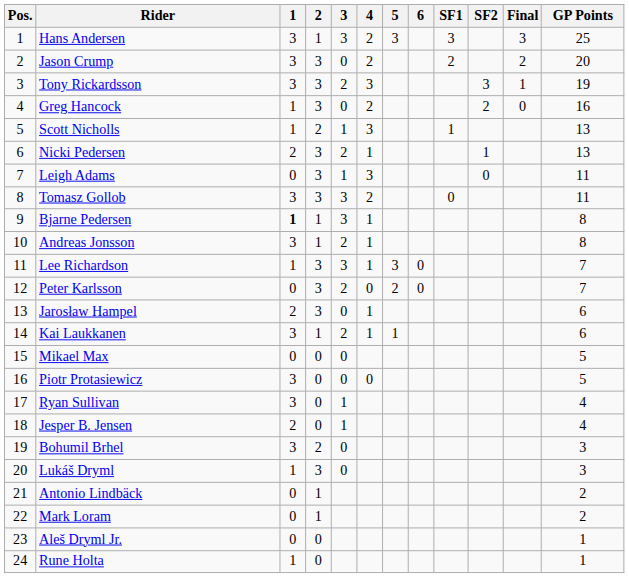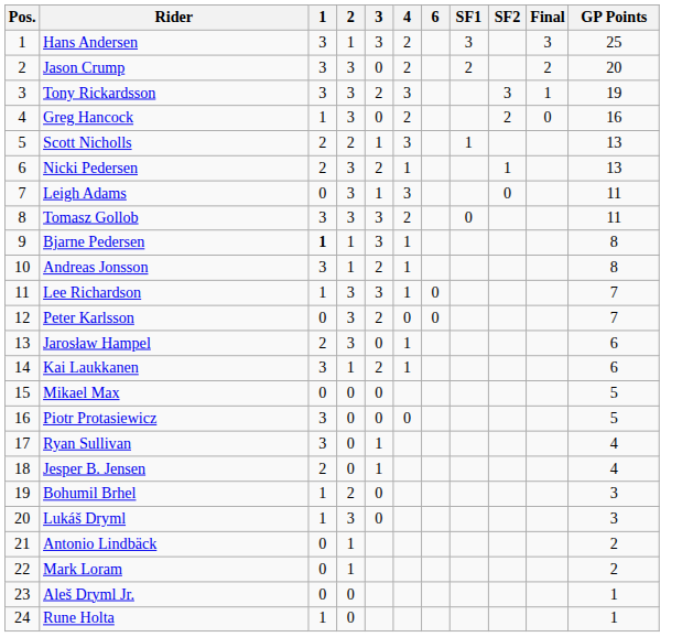- column: 5 | 3 | 3 | 2 | 1
Scott Nicholls | 1: 1 -> 2
Bohumil Brhel | 1: 3 -> 1
